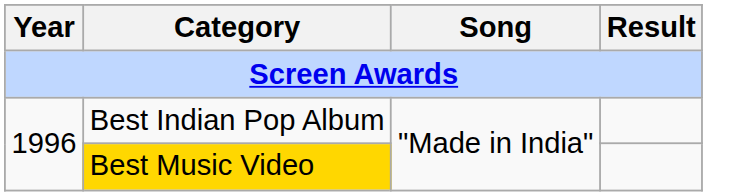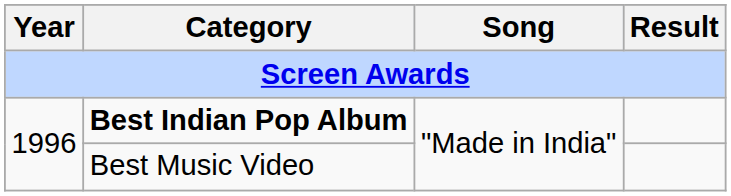Best Indian Pop Album | Category: normal -> bold
Best Music Video | Category: gold background -> no background
